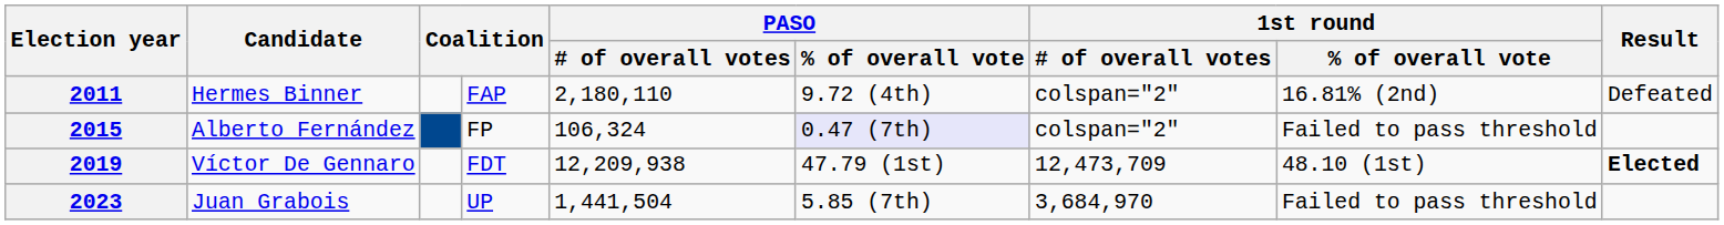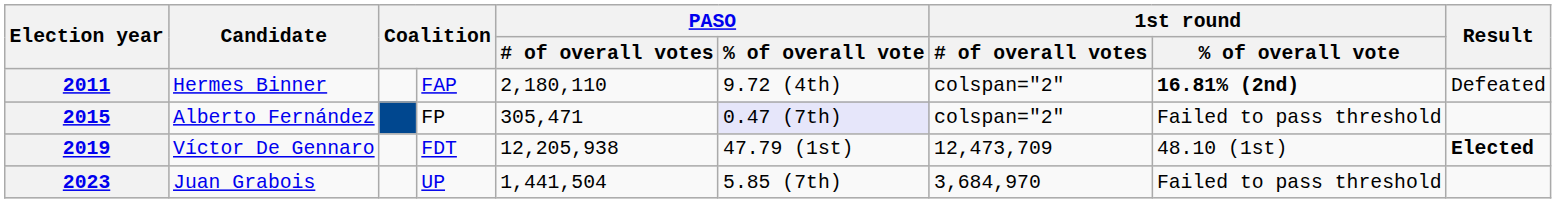2011 | 1st round / % of overall vote: normal -> bold
2015 | PASO / # of overall votes: 106,324 -> 305,471
2019 | PASO / # of overall votes: 12,209,938 -> 12,205,938
